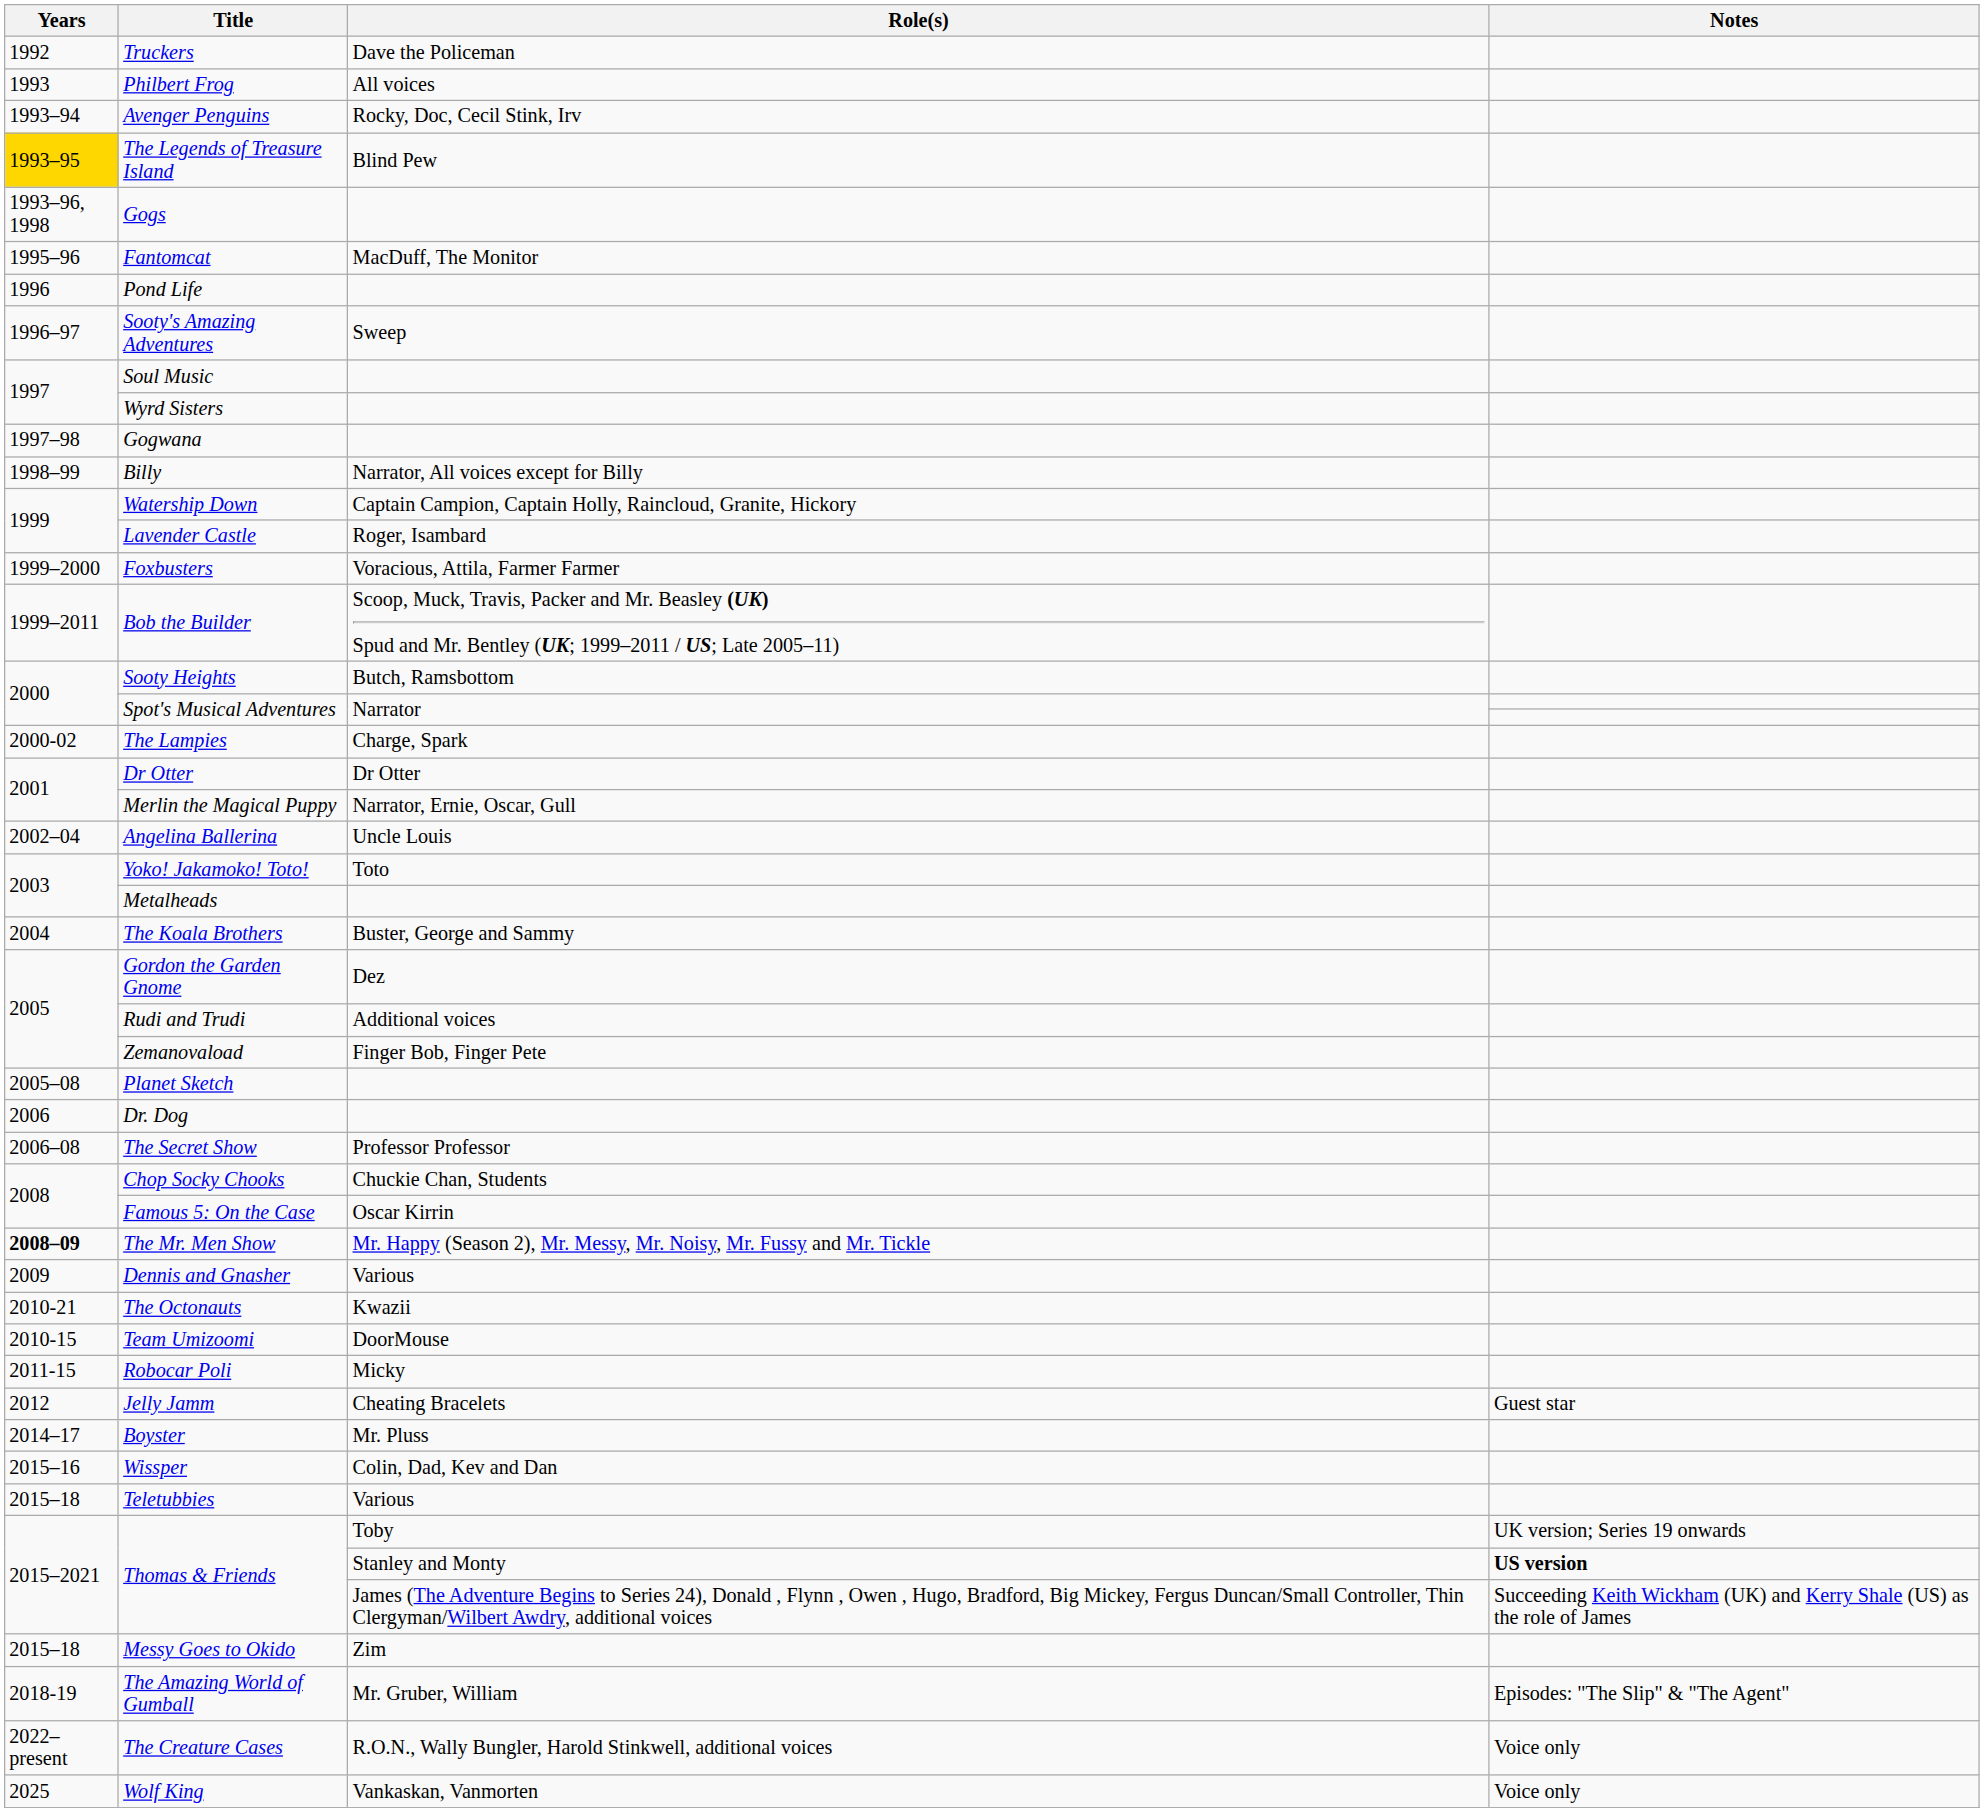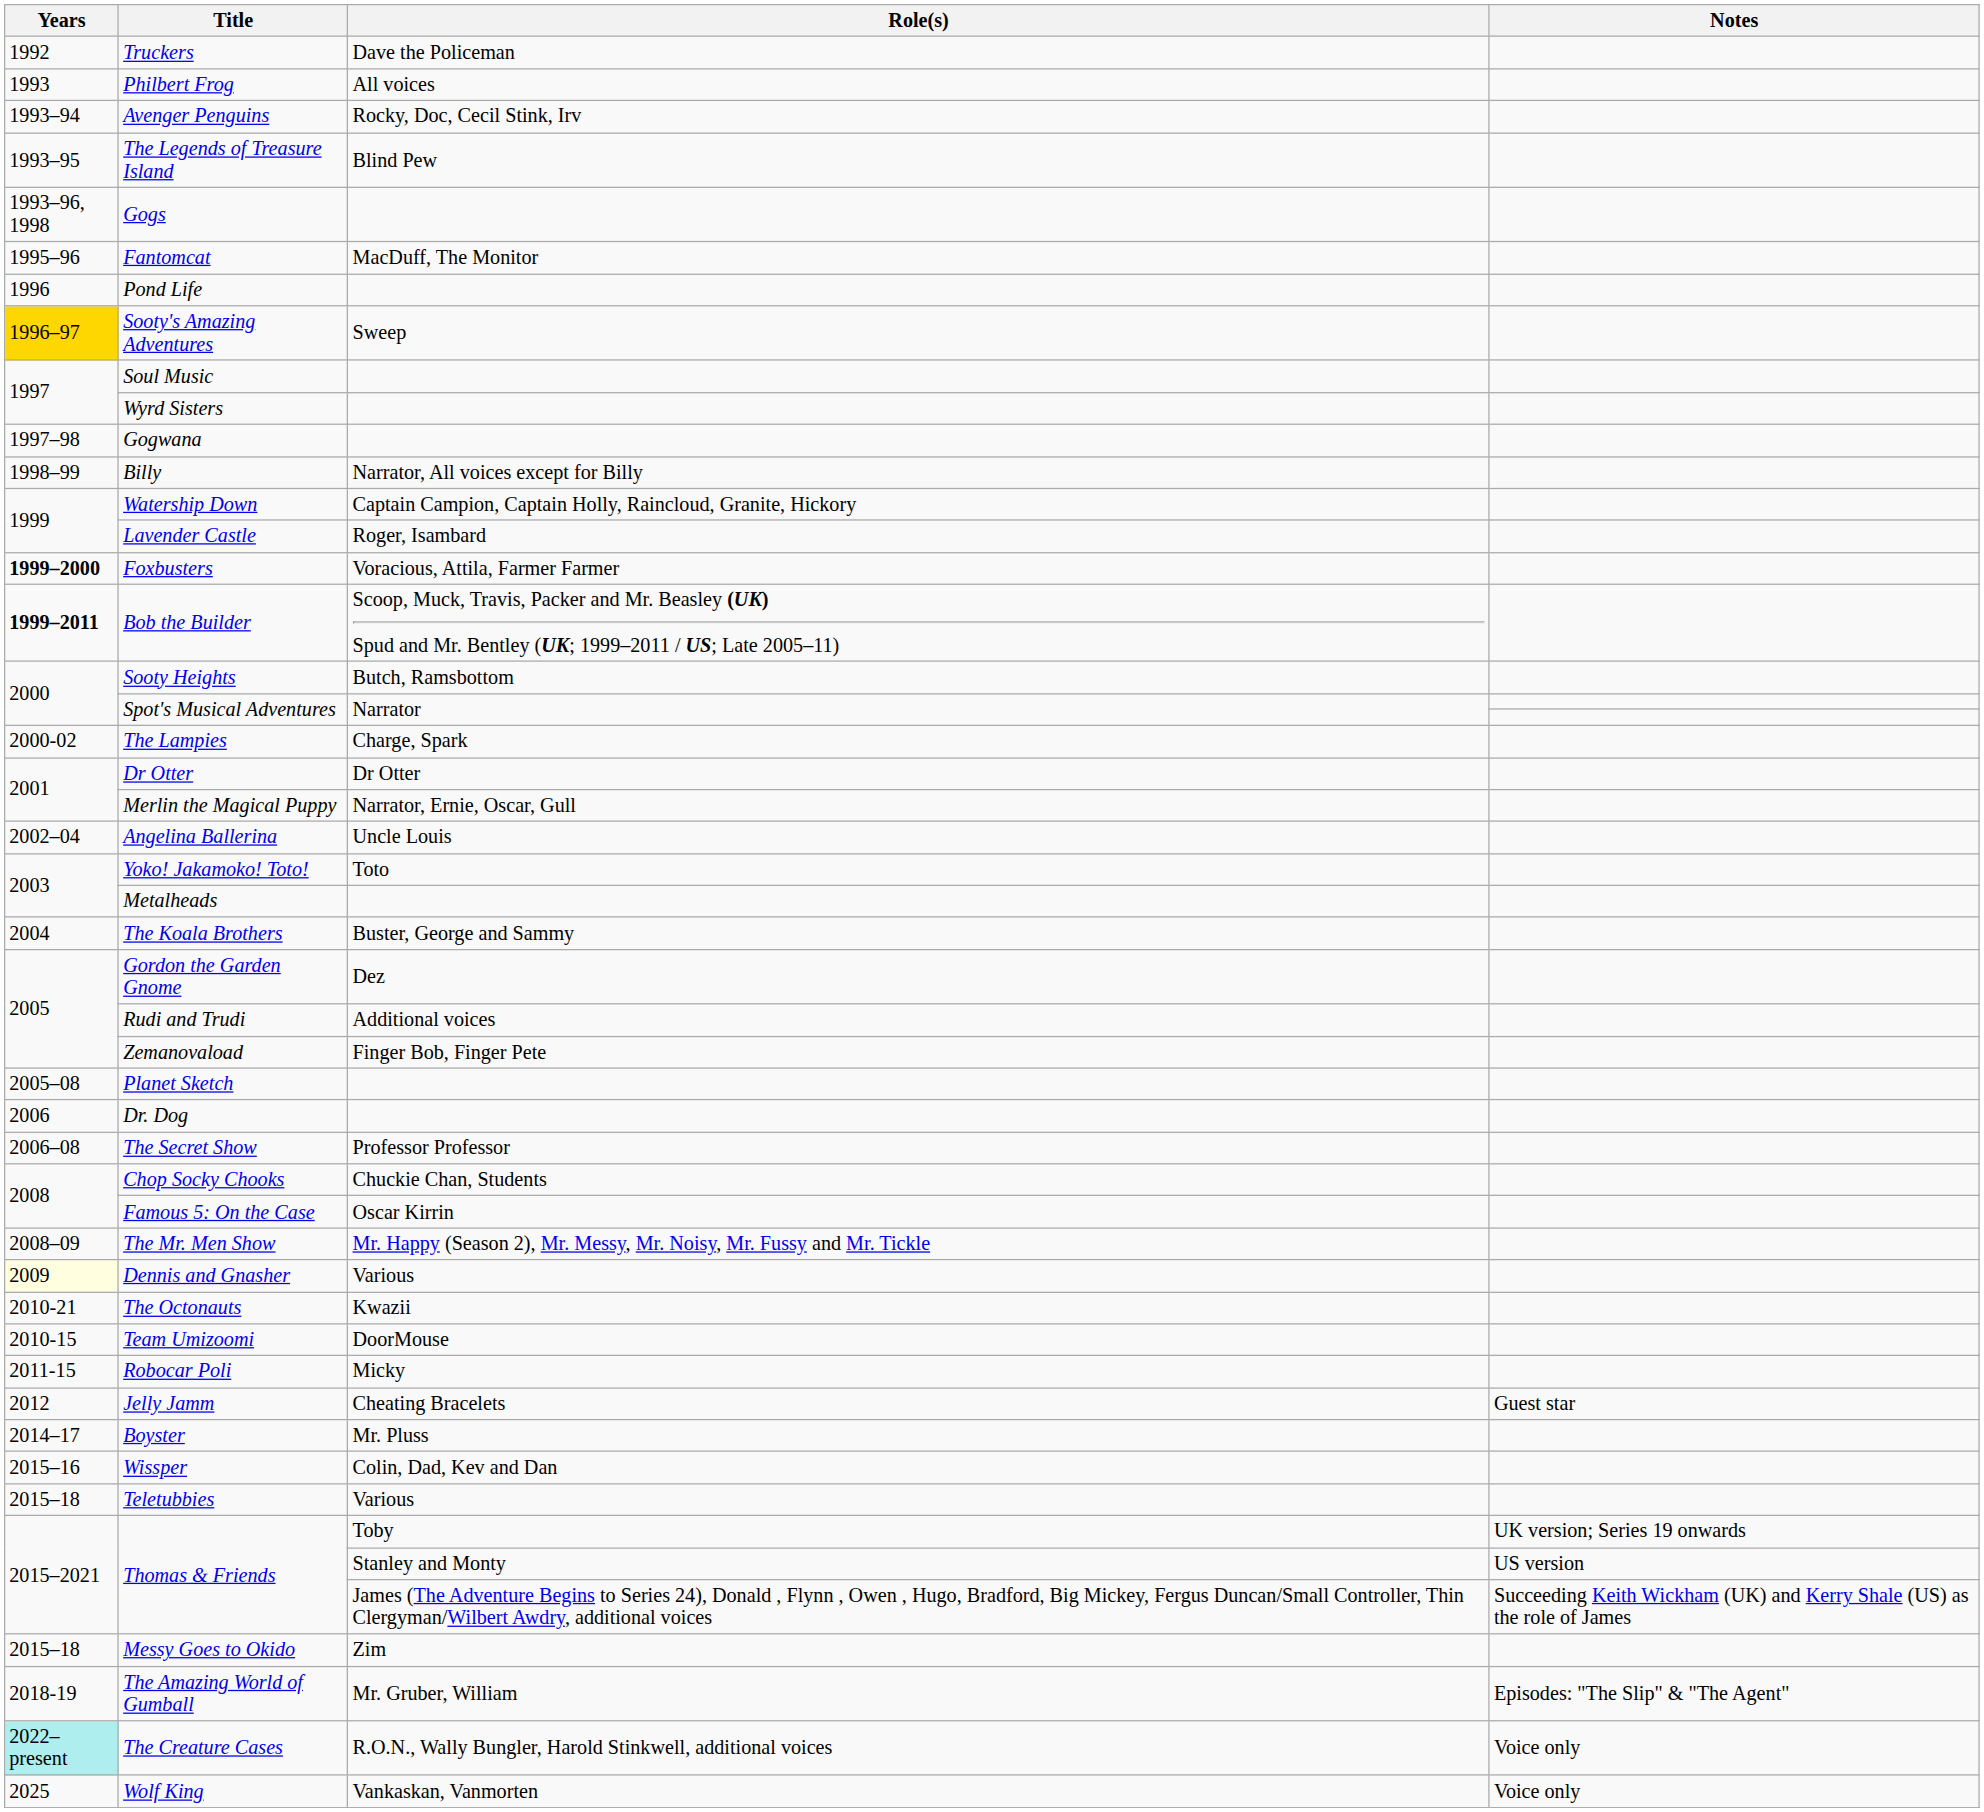The Legends of Treasure Island | Years: gold background -> no background
Sooty's Amazing Adventures | Years: no background -> gold background
Foxbusters | Years: normal -> bold
Bob the Builder | Years: normal -> bold
The Mr. Men Show | Years: bold -> normal
Dennis and Gnasher | Years: no background -> lightyellow background
Thomas & Friends / Stanley and Monty | Notes: bold -> normal
The Creature Cases | Years: no background -> paleturquoise background
